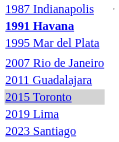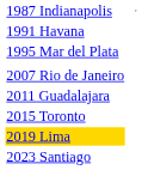1991 Havana | column 1: bold -> normal
2015 Toronto | column 1: lightgrey background -> no background
2019 Lima | column 1: no background -> gold background
